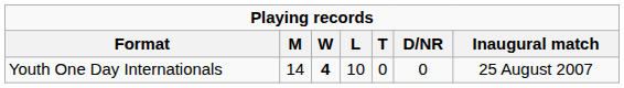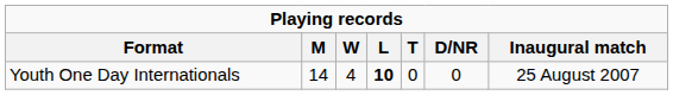Youth One Day Internationals | W: bold -> normal
Youth One Day Internationals | L: normal -> bold
